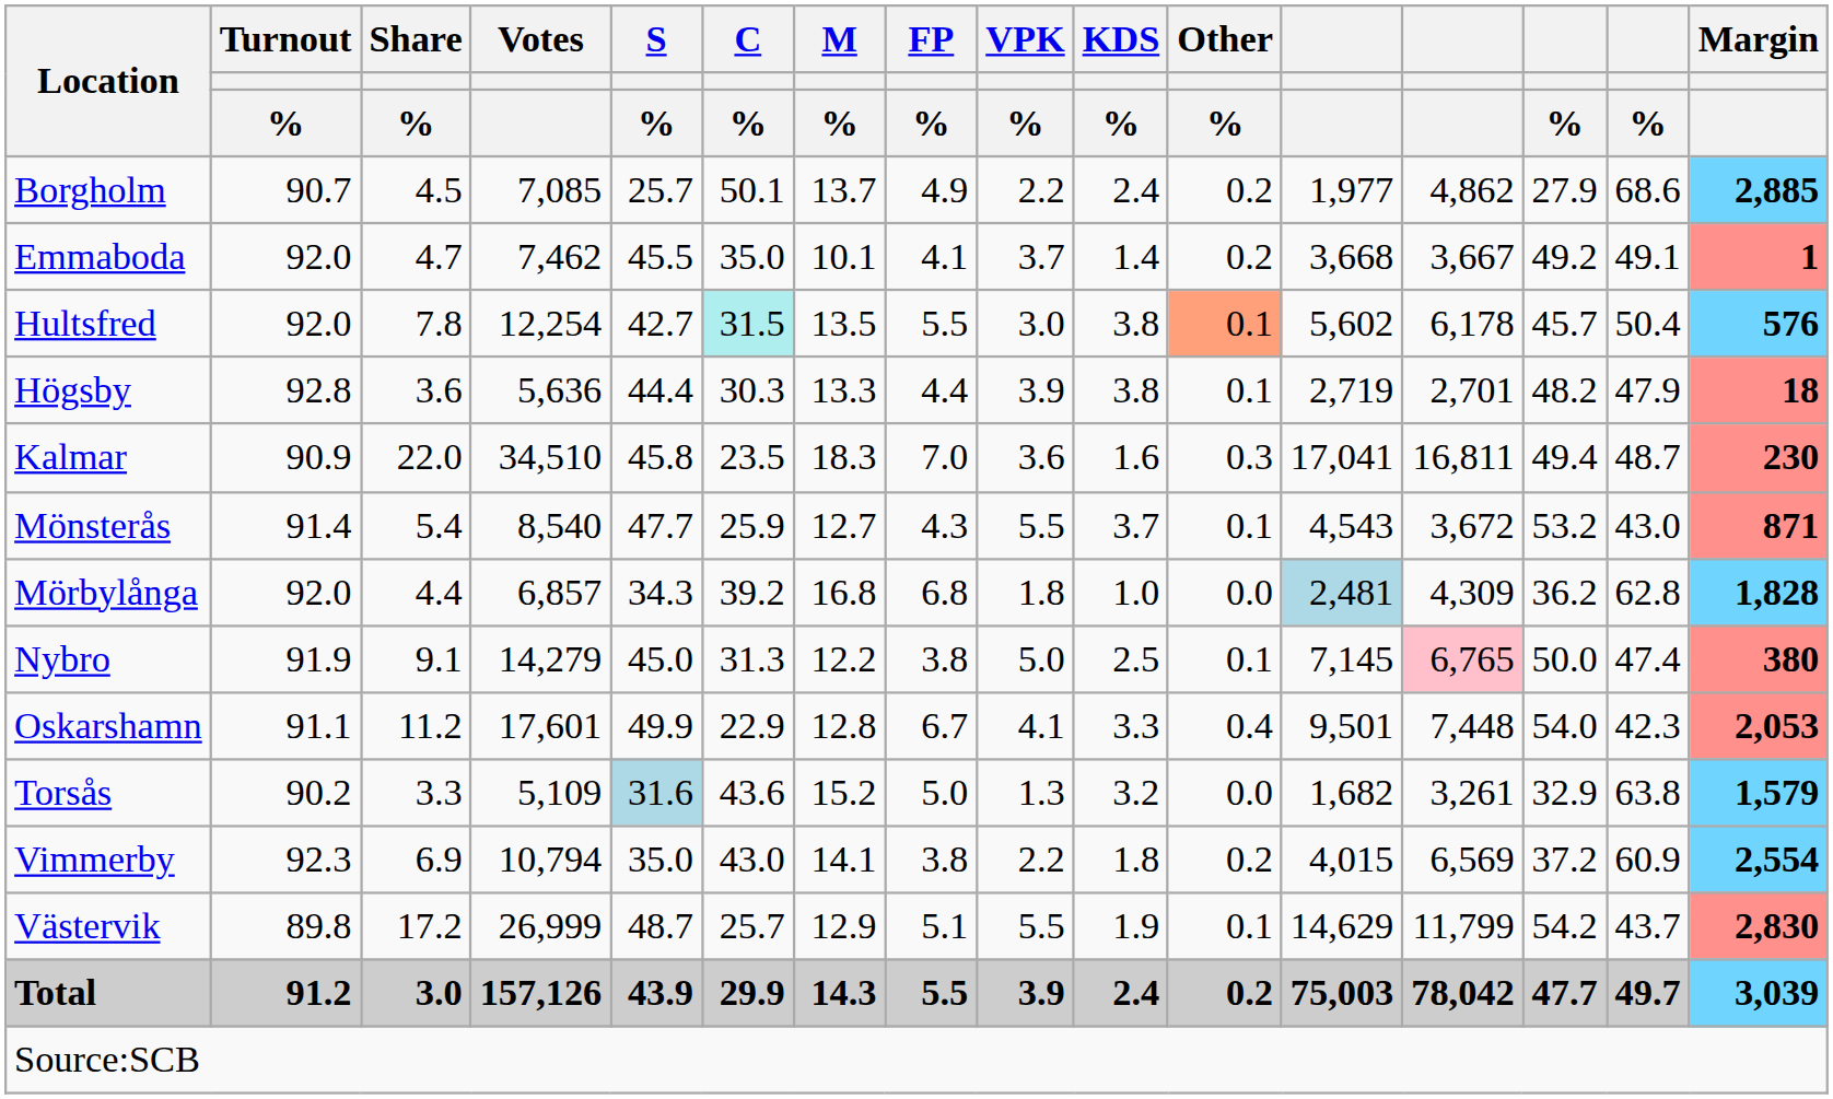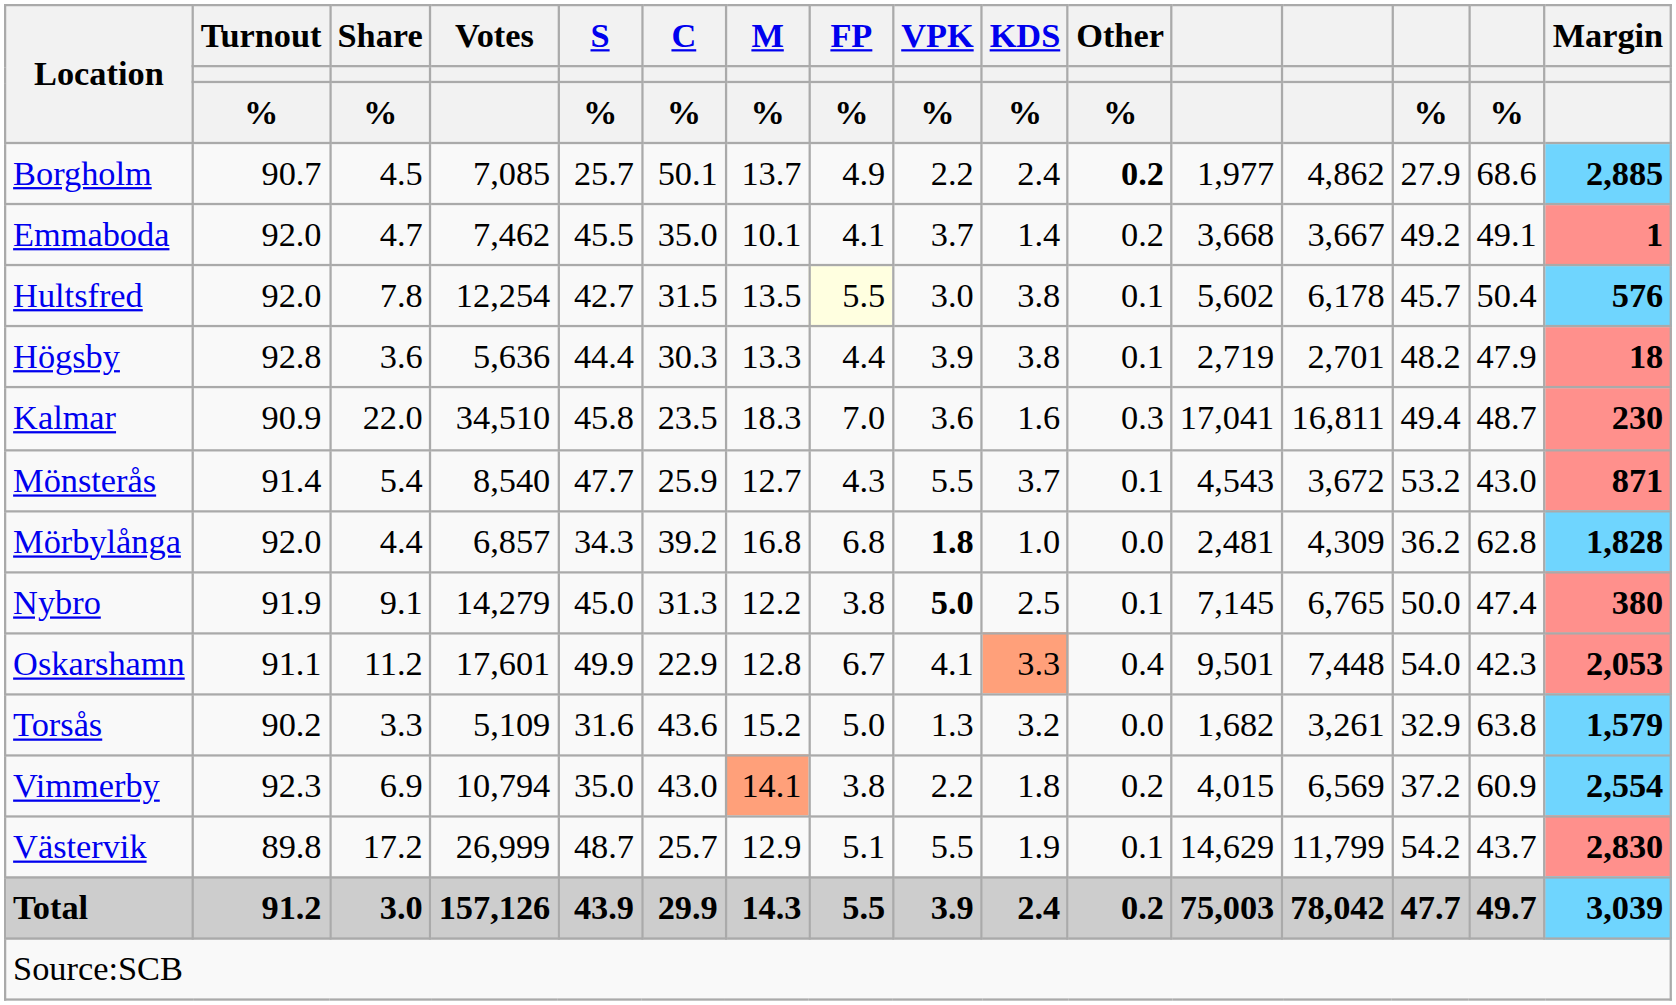Borgholm | Other / %: normal -> bold
Hultsfred | C / %: paleturquoise background -> no background
Hultsfred | FP / %: no background -> lightyellow background
Hultsfred | Other / %: lightsalmon background -> no background
Mörbylånga | VPK / %: normal -> bold
Mörbylånga | column 12: lightblue background -> no background
Nybro | VPK / %: normal -> bold
Nybro | column 13: pink background -> no background
Oskarshamn | KDS / %: no background -> lightsalmon background
Torsås | S / %: lightblue background -> no background
Vimmerby | M / %: no background -> lightsalmon background
